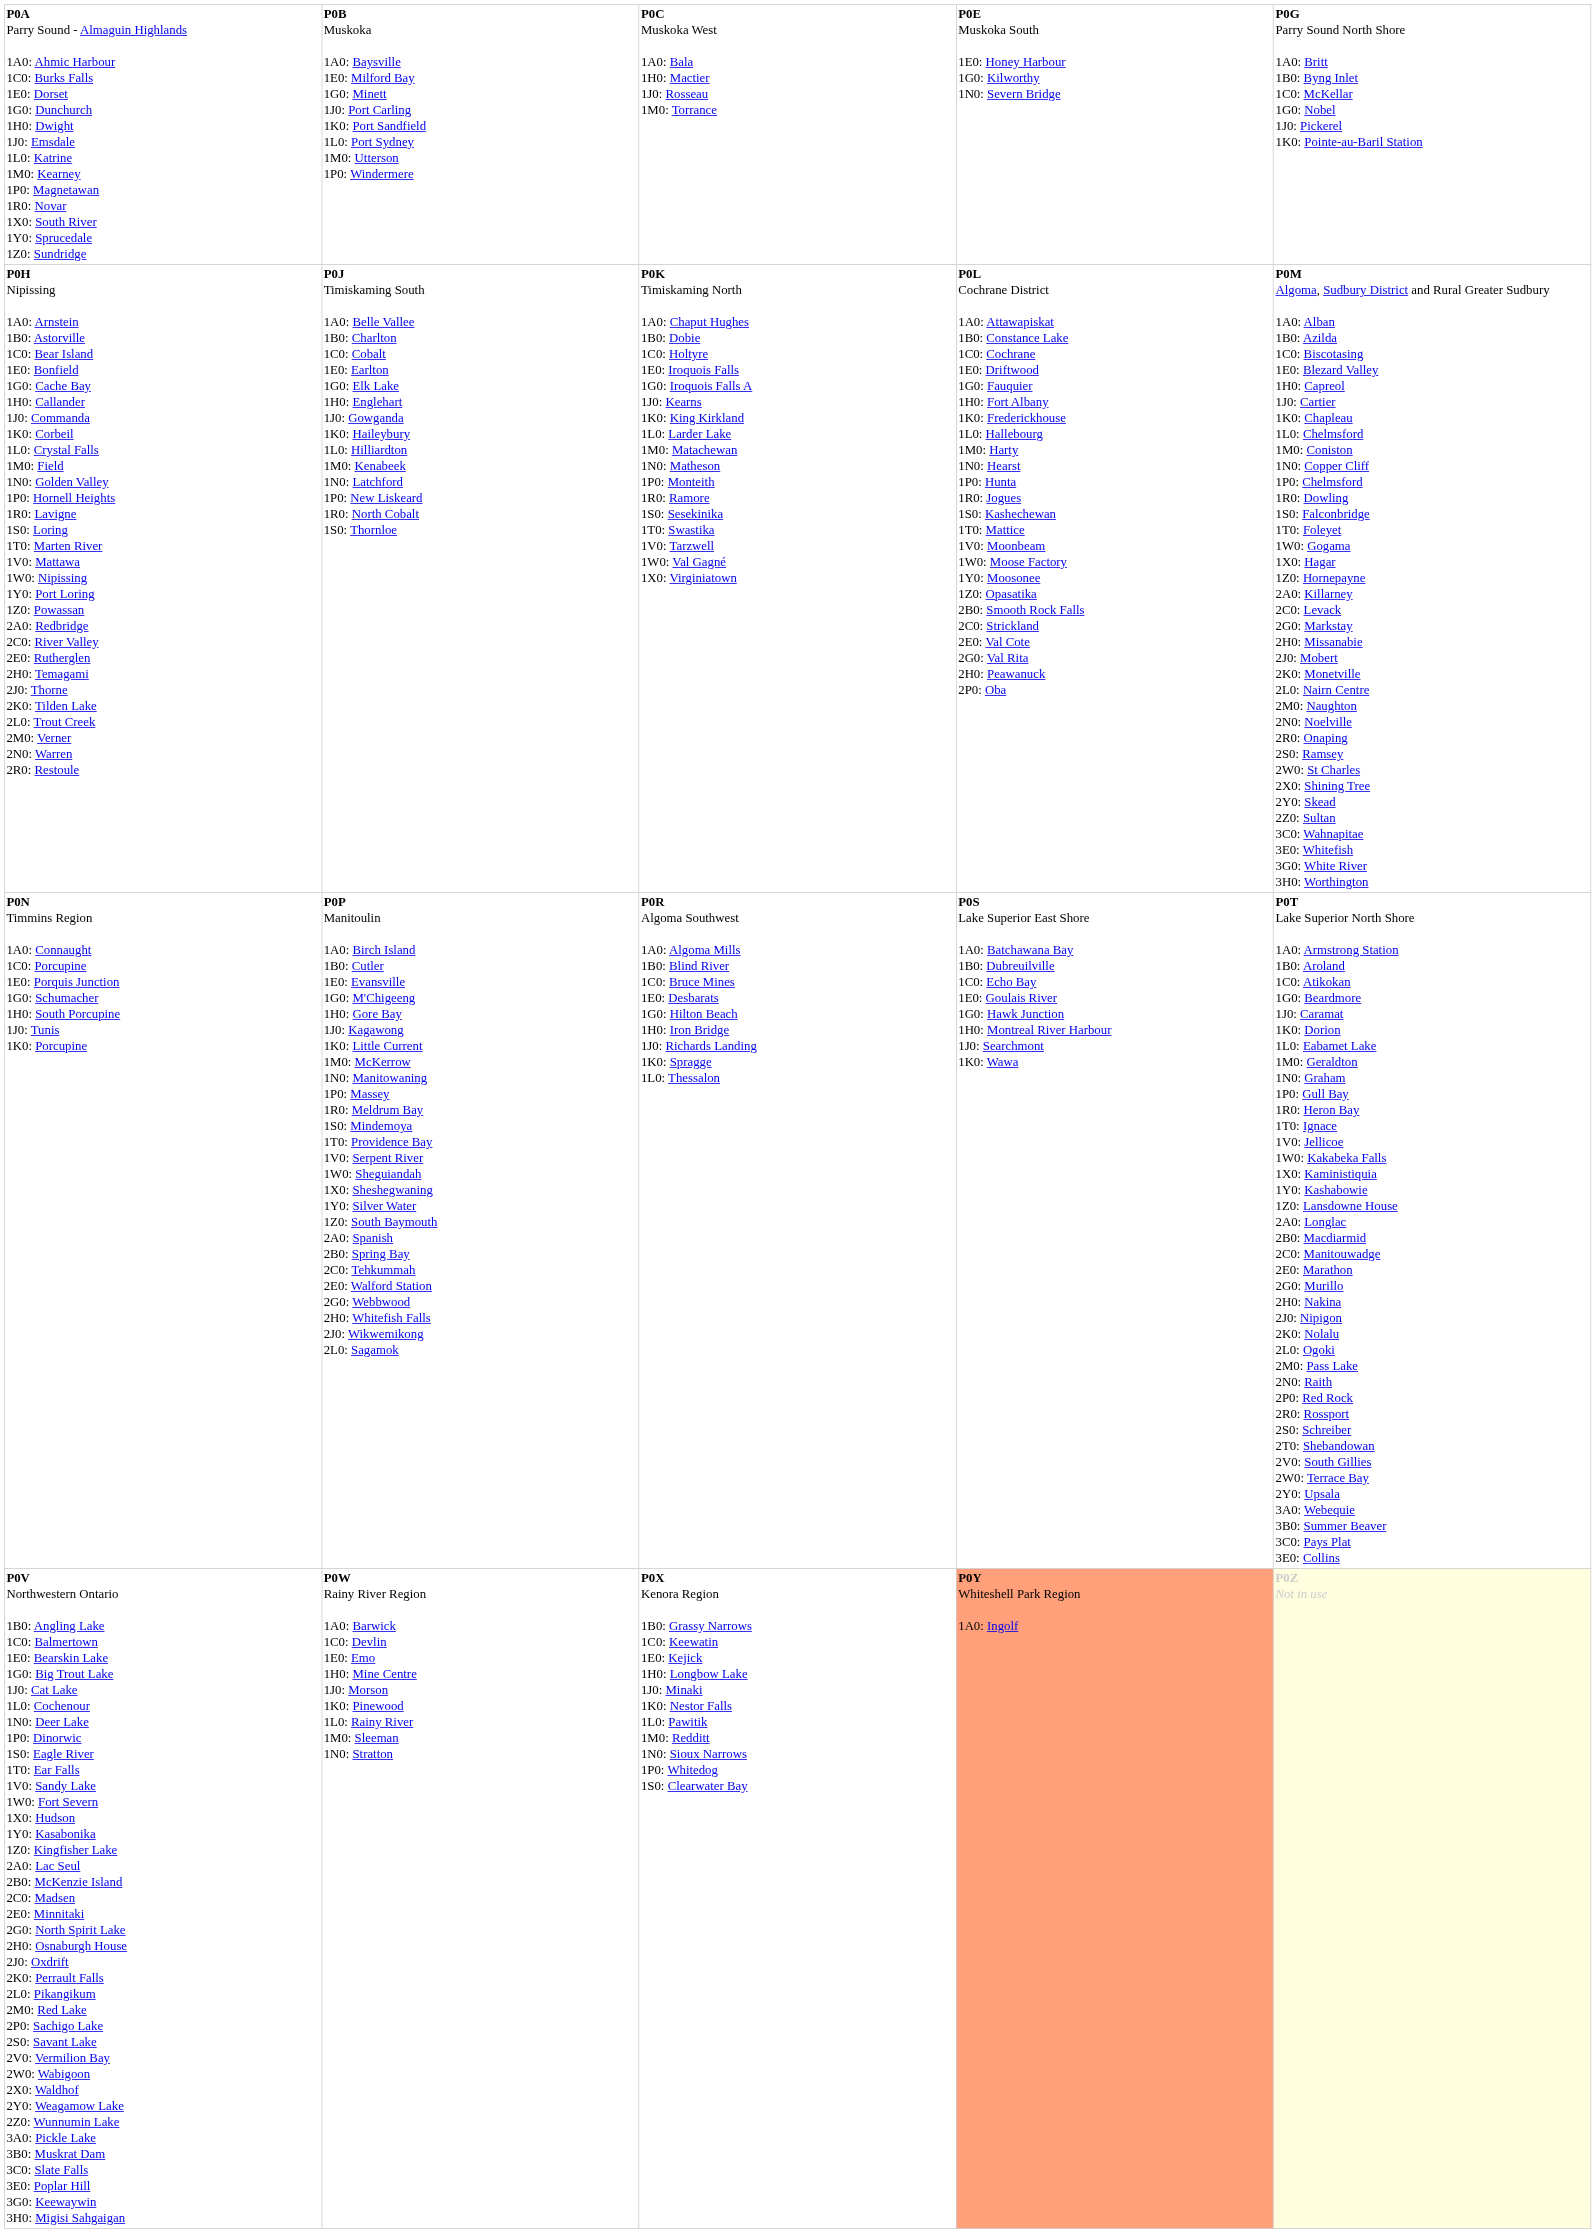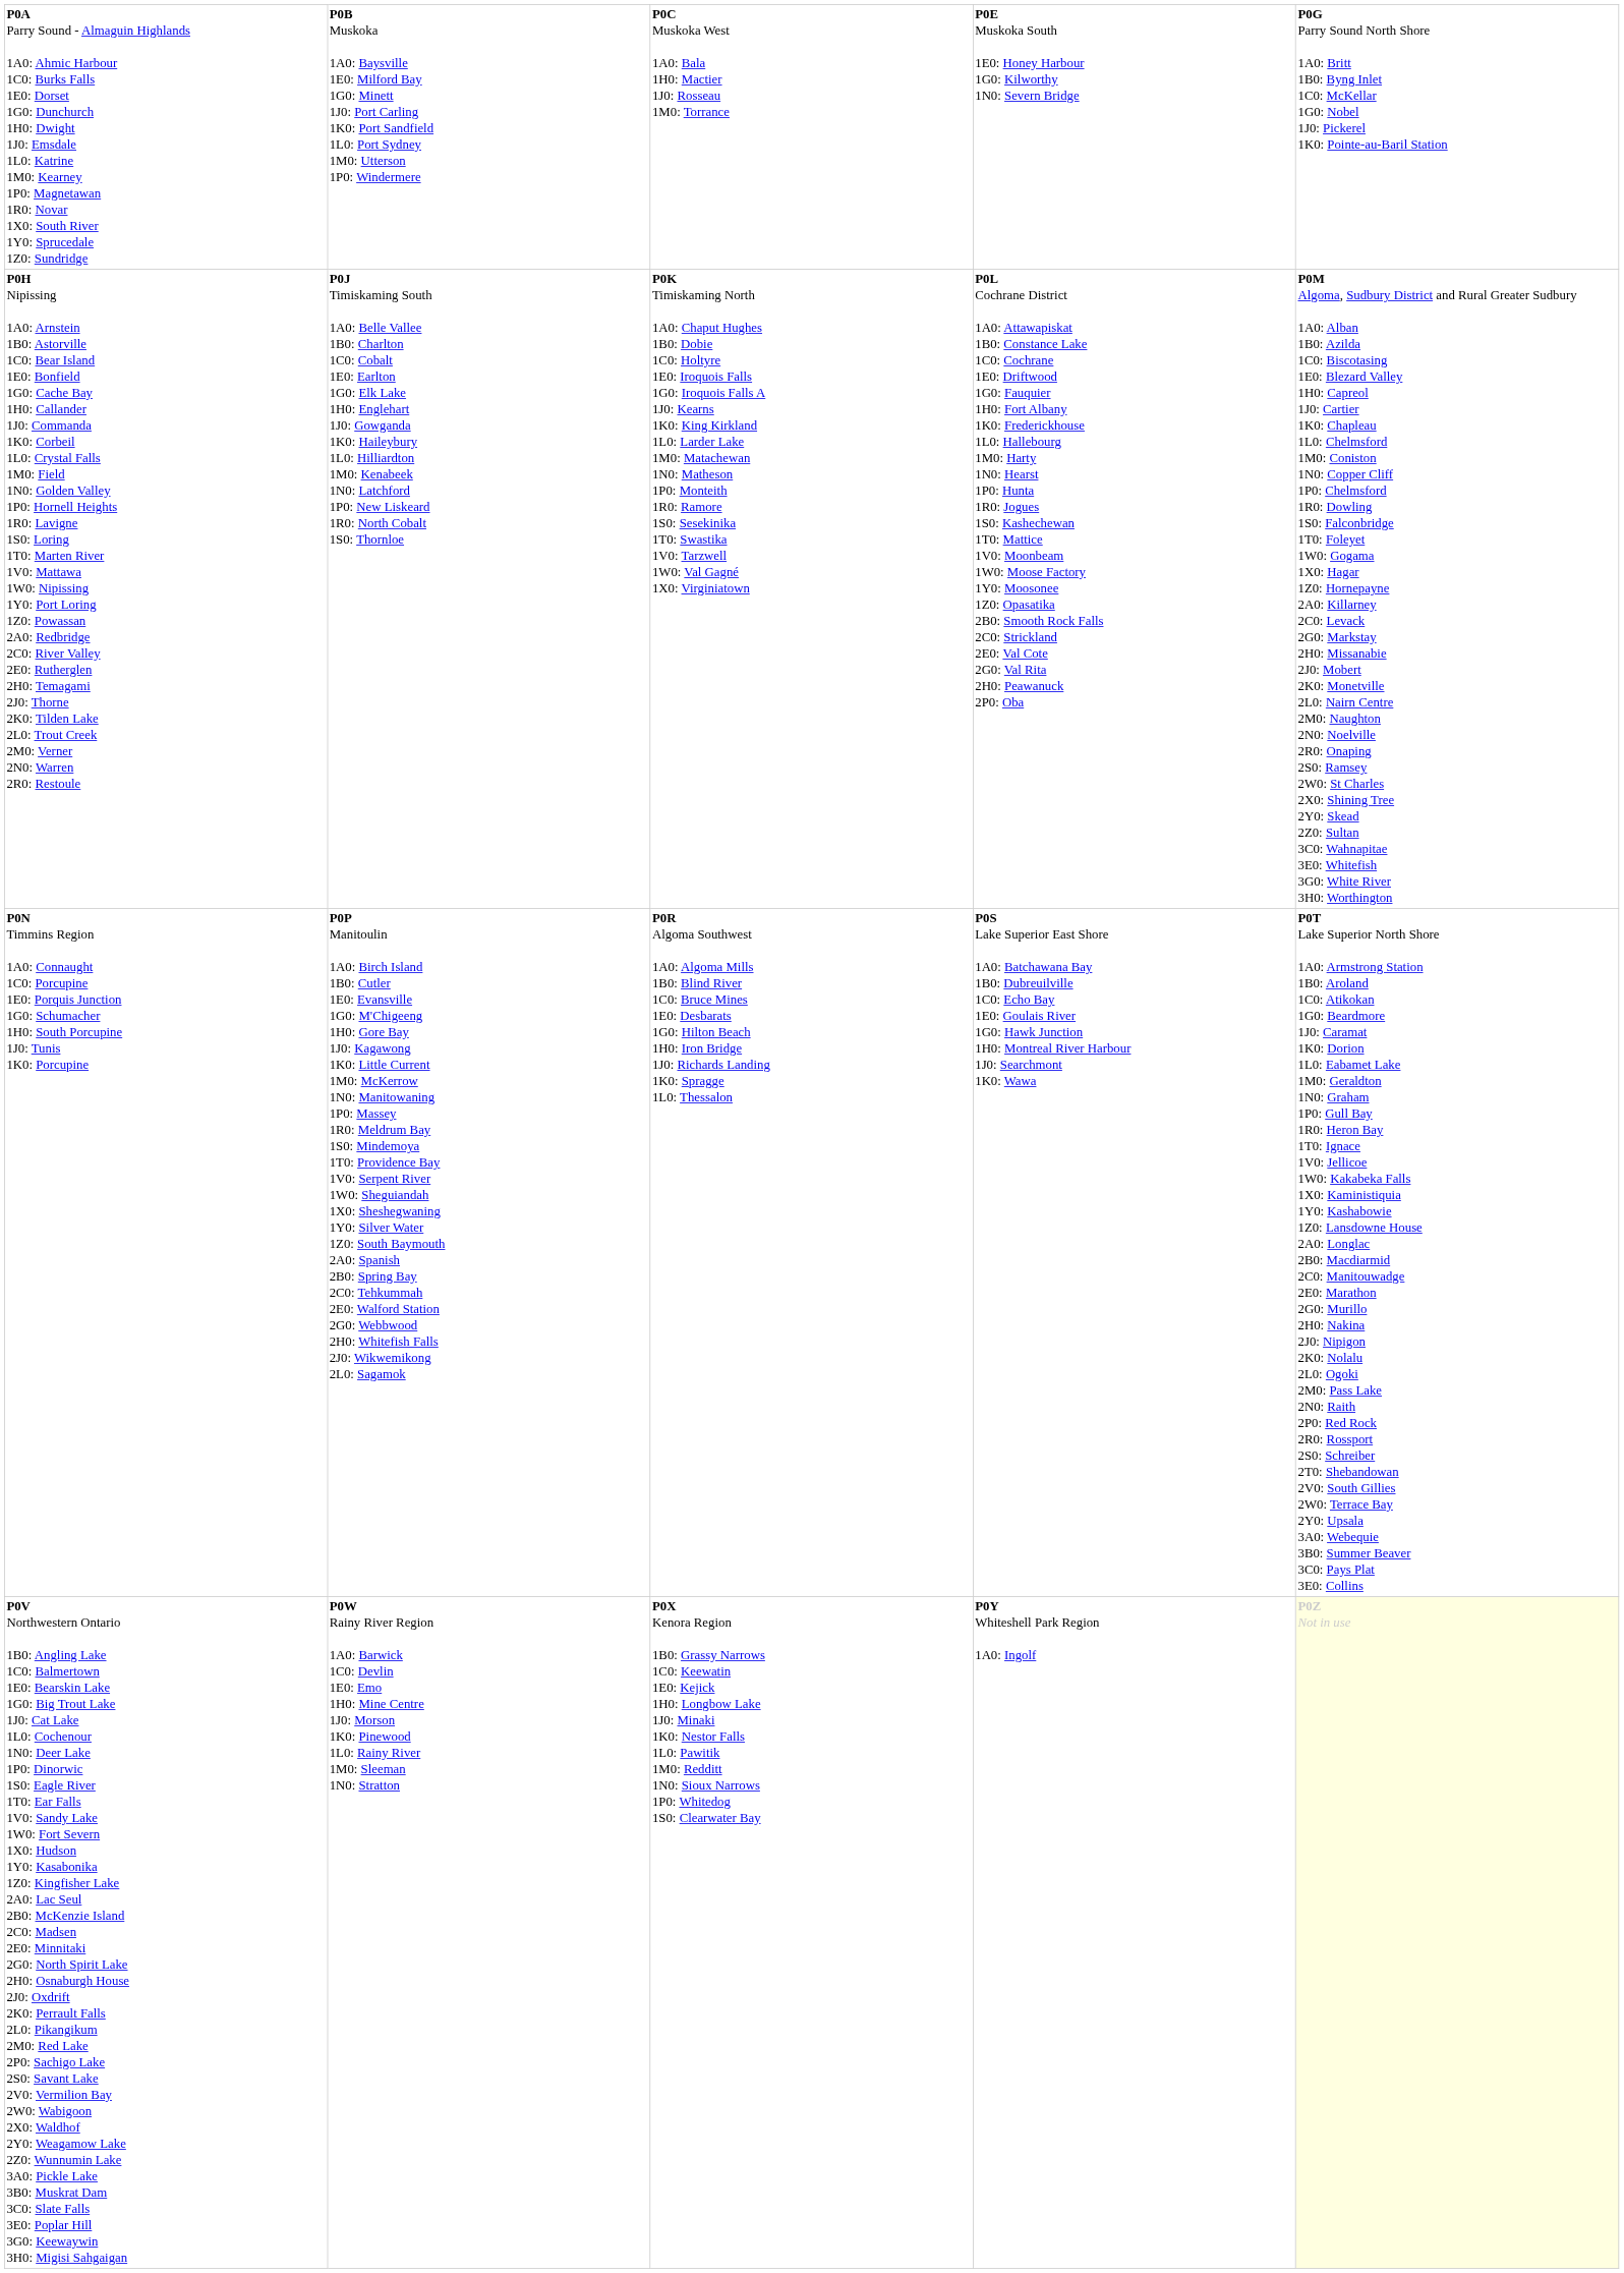row 4 | column 4: lightsalmon background -> no background
